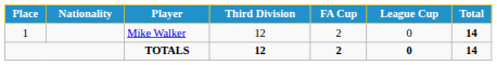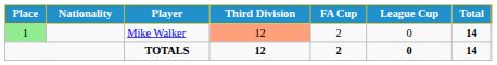Mike Walker | Place: no background -> lightgreen background
Mike Walker | Third Division: no background -> lightsalmon background
